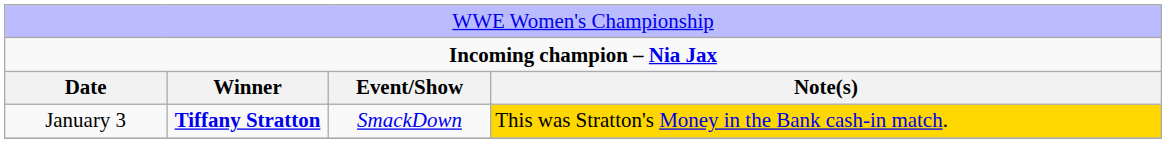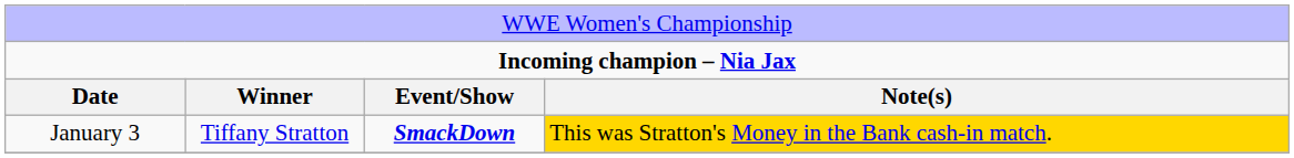January 3 | column 2: bold -> normal
January 3 | column 3: normal -> bold
